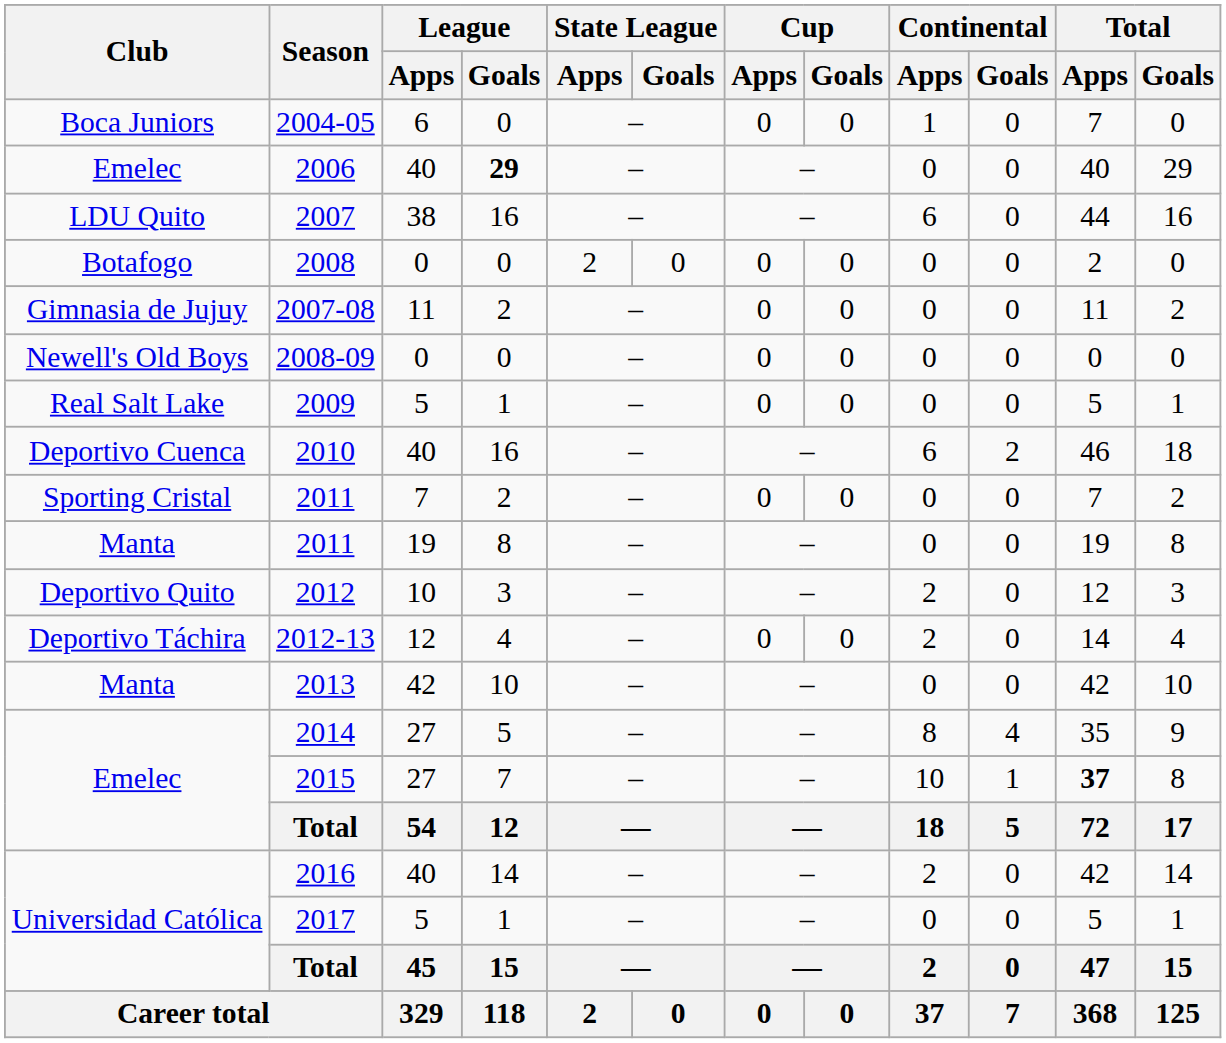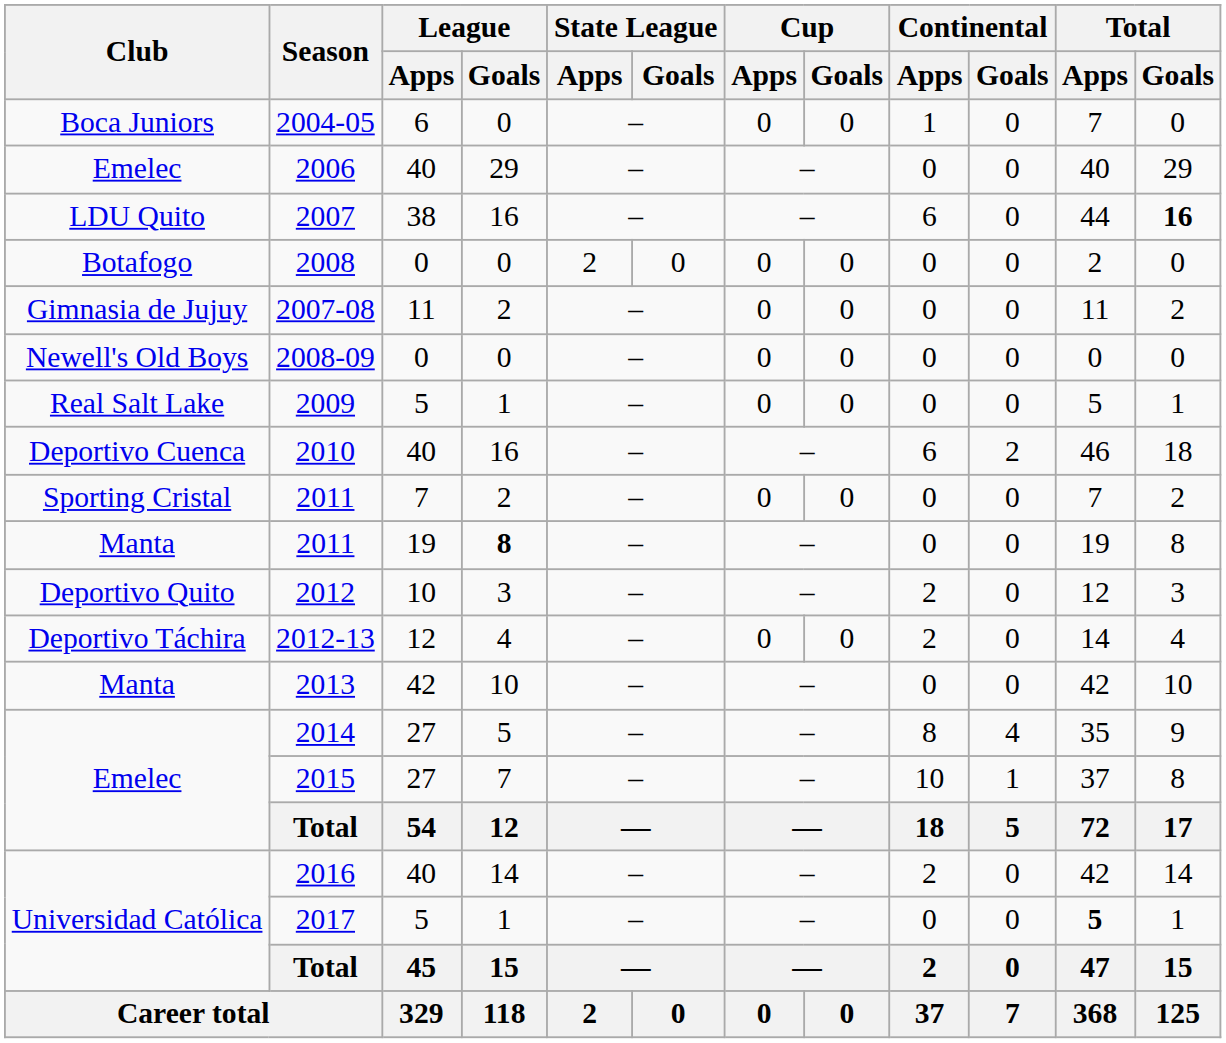2006 | League / Goals: bold -> normal
2007 | Total / Goals: normal -> bold
Manta / 2011 | League / Goals: normal -> bold
2015 | Total / Apps: bold -> normal
2017 | Total / Apps: normal -> bold
